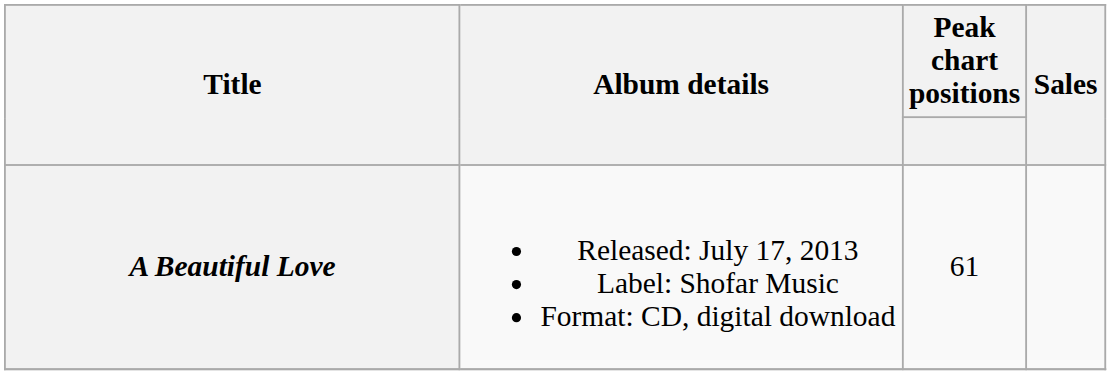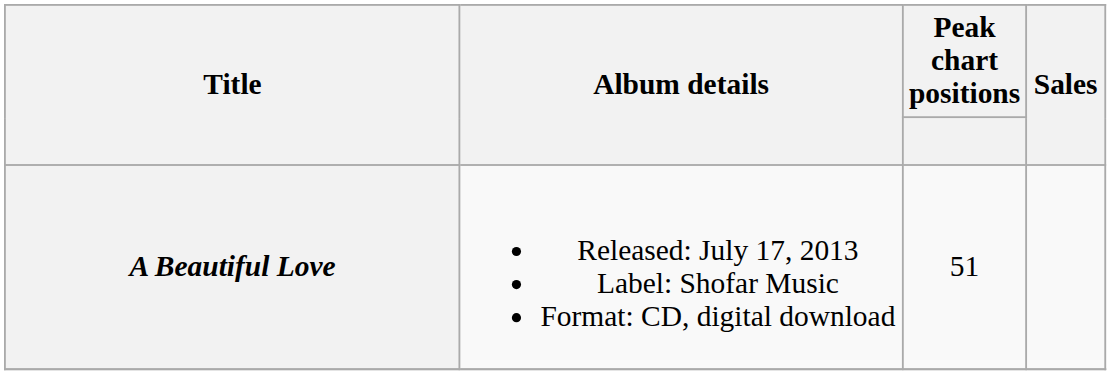A Beautiful Love | Peak chart positions: 61 -> 51
